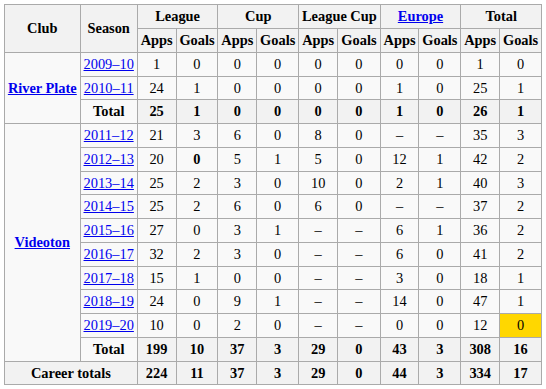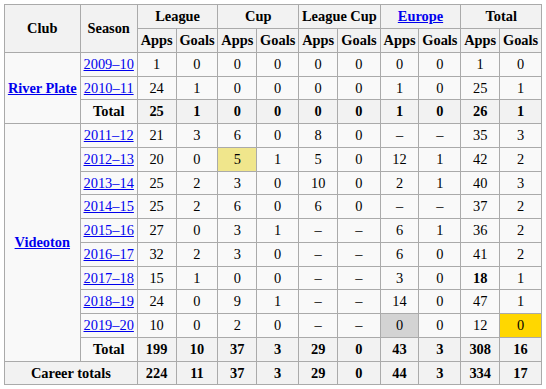2012–13 | League / Goals: bold -> normal
2012–13 | Cup / Apps: no background -> khaki background
2017–18 | Total / Apps: normal -> bold
2019–20 | Europe / Apps: no background -> lightgrey background
